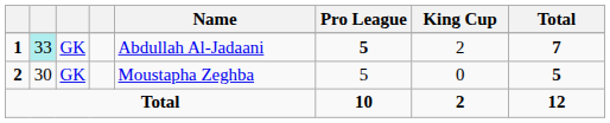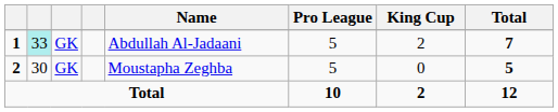1 | Pro League: bold -> normal
